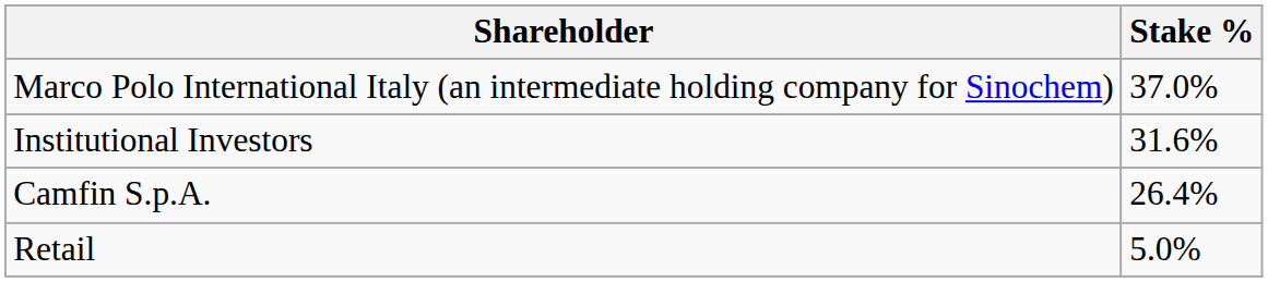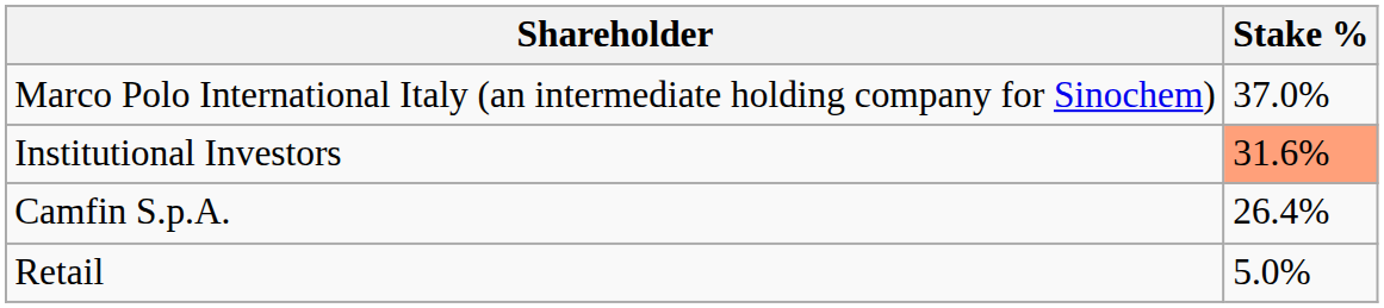Institutional Investors | Stake %: no background -> lightsalmon background
